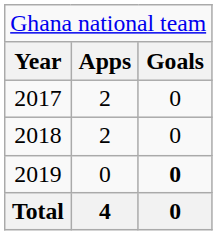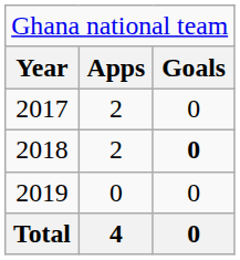2018 | column 3: normal -> bold
2019 | column 3: bold -> normal
